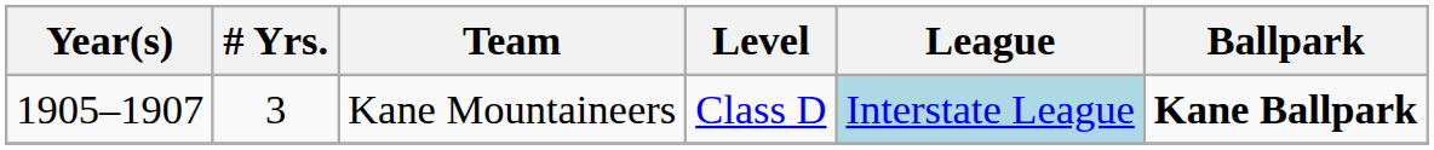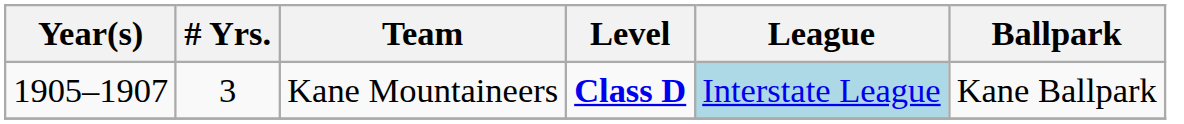Kane Mountaineers | Level: normal -> bold
Kane Mountaineers | Ballpark: bold -> normal
